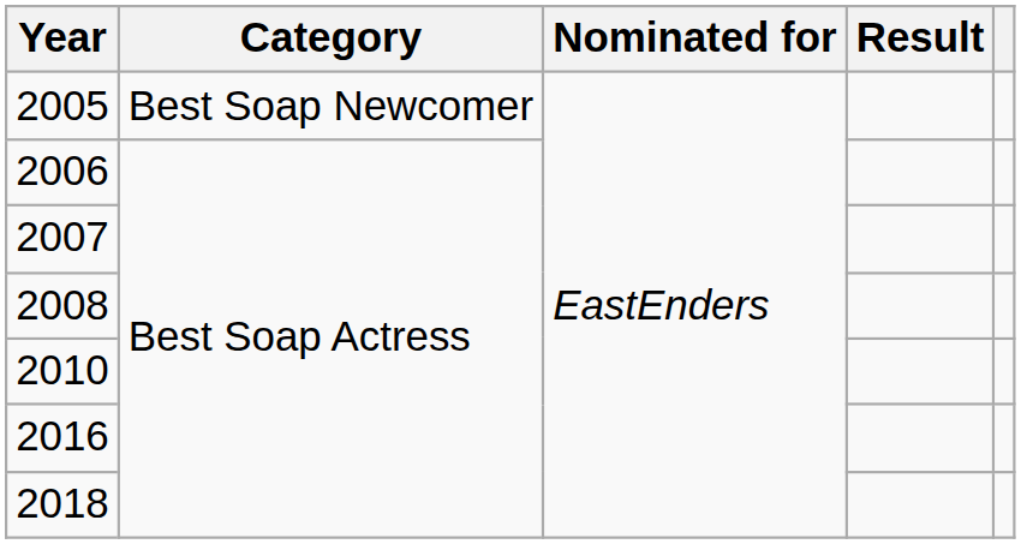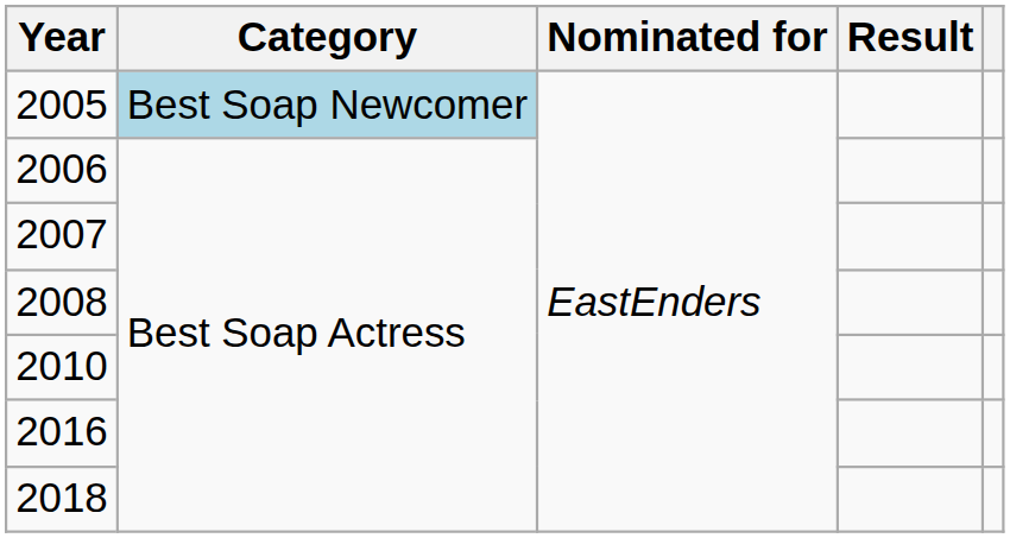2005 | Category: no background -> lightblue background
